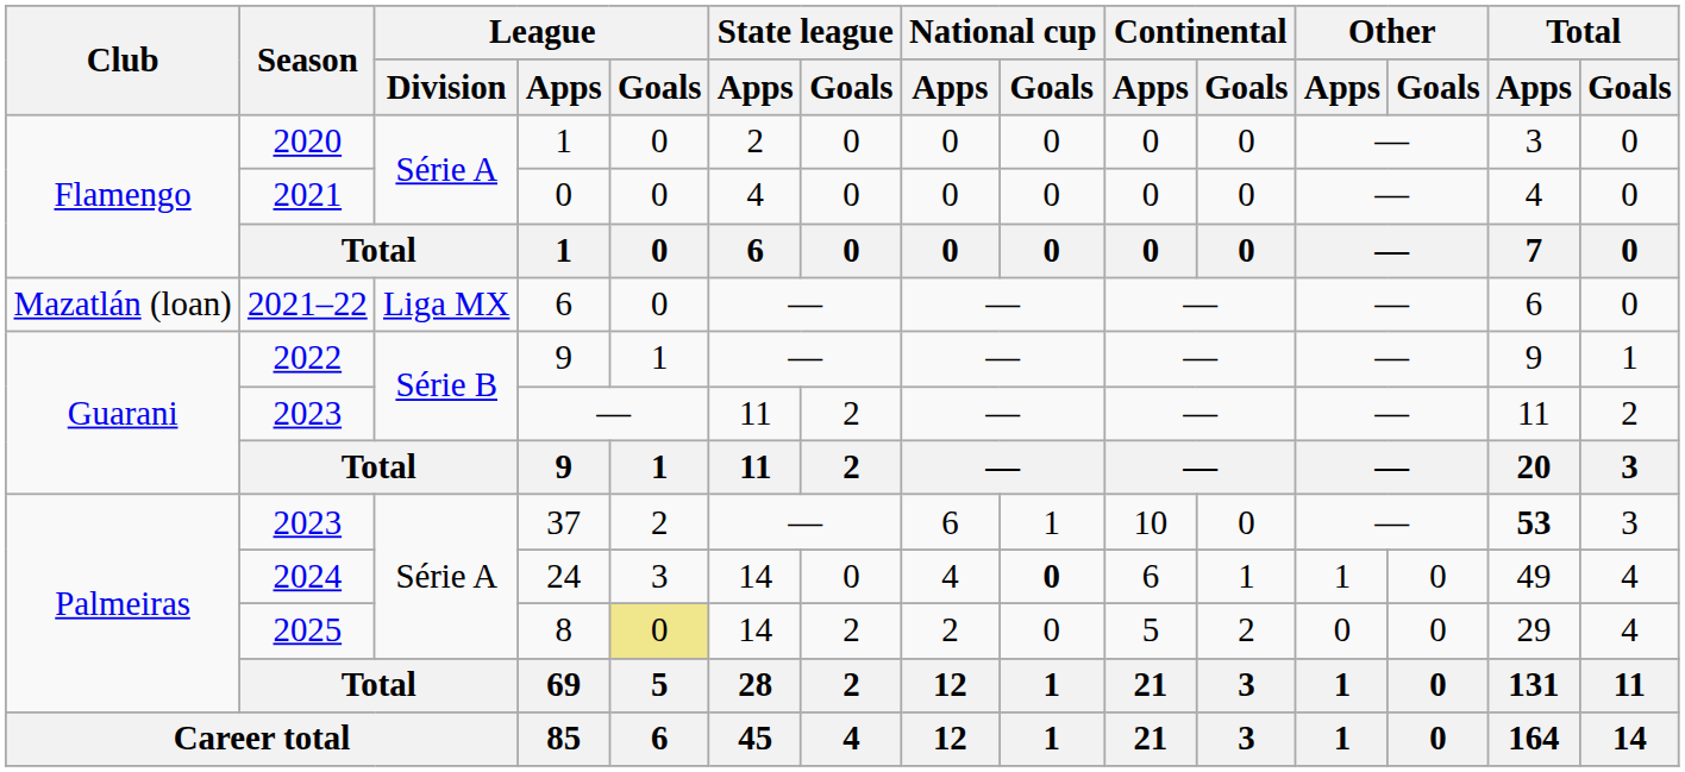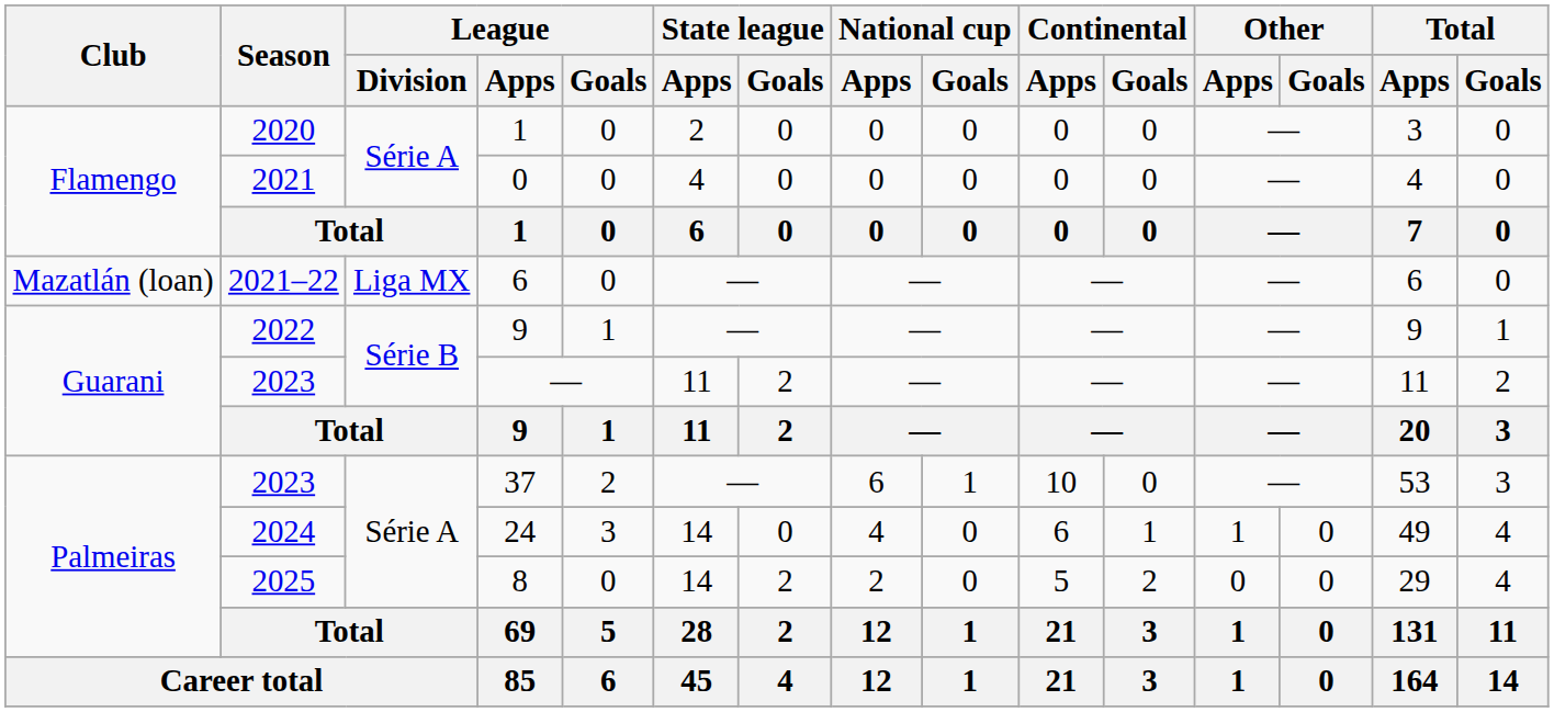37 | Total / Apps: bold -> normal
24 | National cup / Goals: bold -> normal
8 | League / Goals: khaki background -> no background
